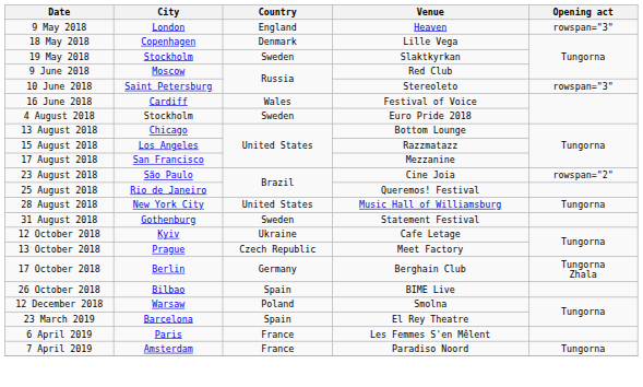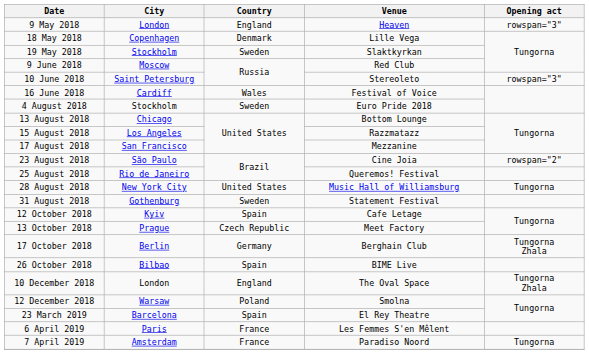12 October 2018 | Country: Ukraine -> Spain
+ row: 10 December 2018 | London | England | The Oval Space | Tungorna Zhala
